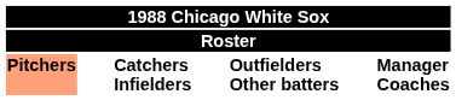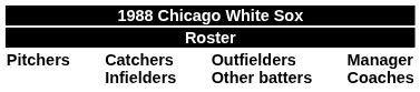Pitchers | column 1: lightsalmon background -> no background
